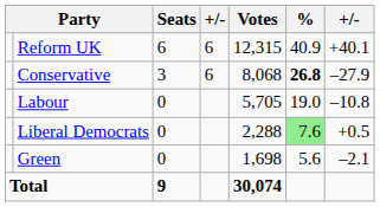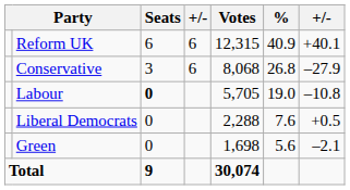Conservative | %: bold -> normal
Labour | Seats: normal -> bold
Liberal Democrats | %: lightgreen background -> no background
